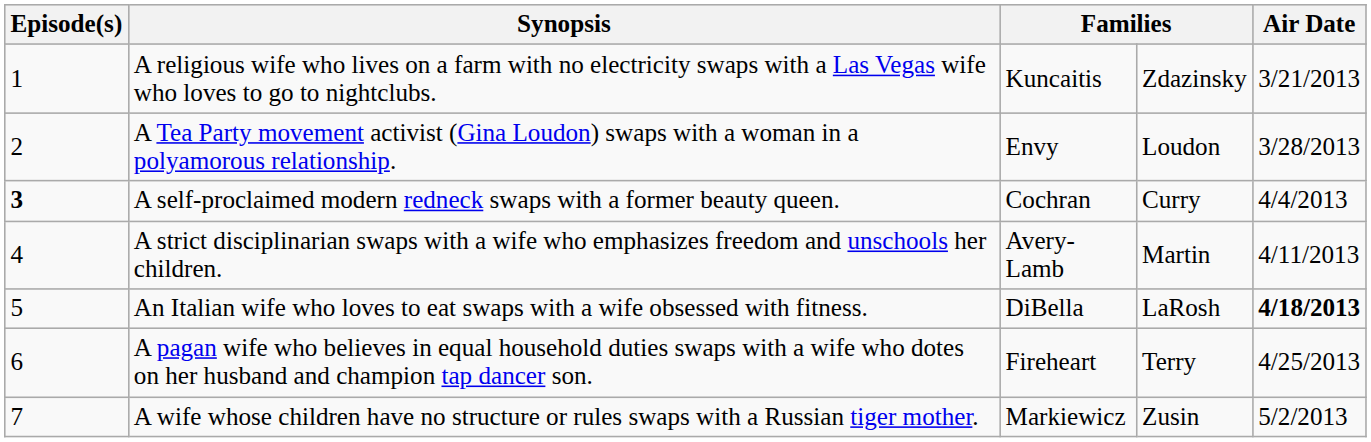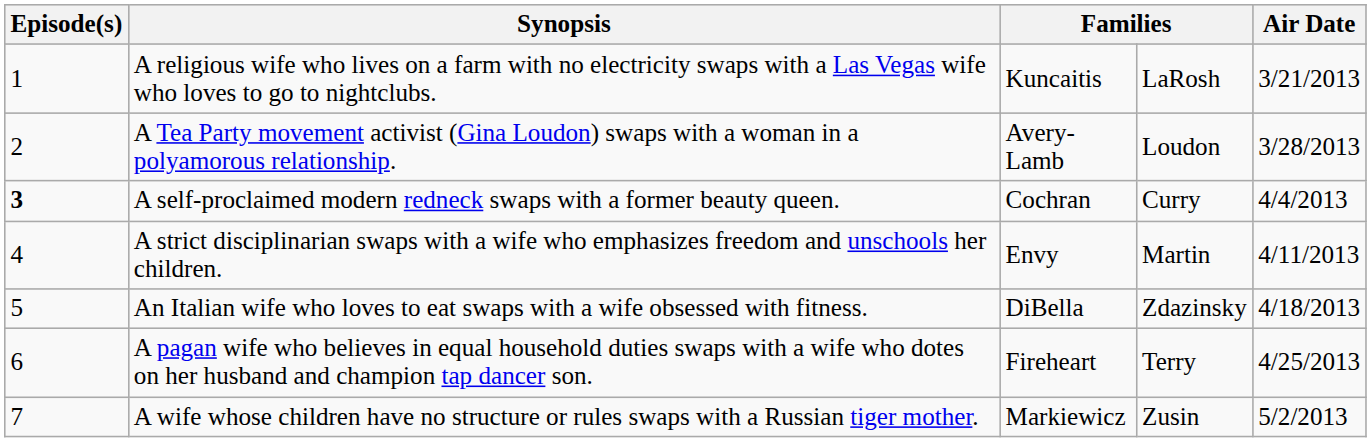row 2 | column 4: Zdazinsky -> LaRosh
row 3 | column 3: Envy -> Avery-Lamb
row 5 | column 3: Avery-Lamb -> Envy
row 6 | column 4: LaRosh -> Zdazinsky
row 6 | Air Date: bold -> normal
